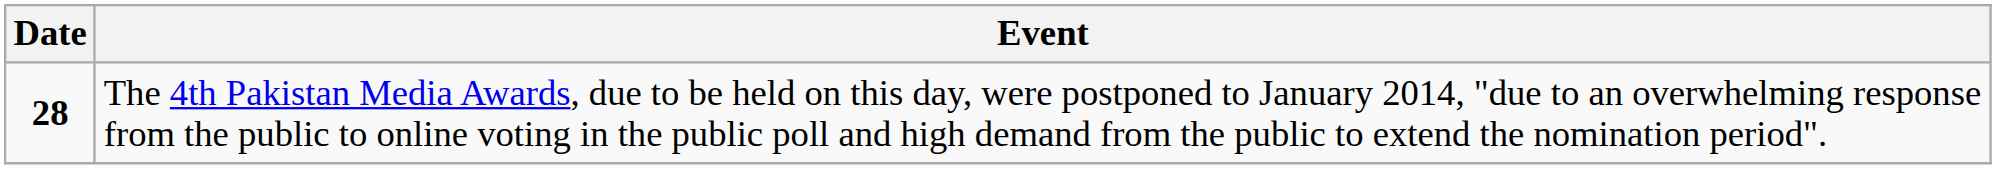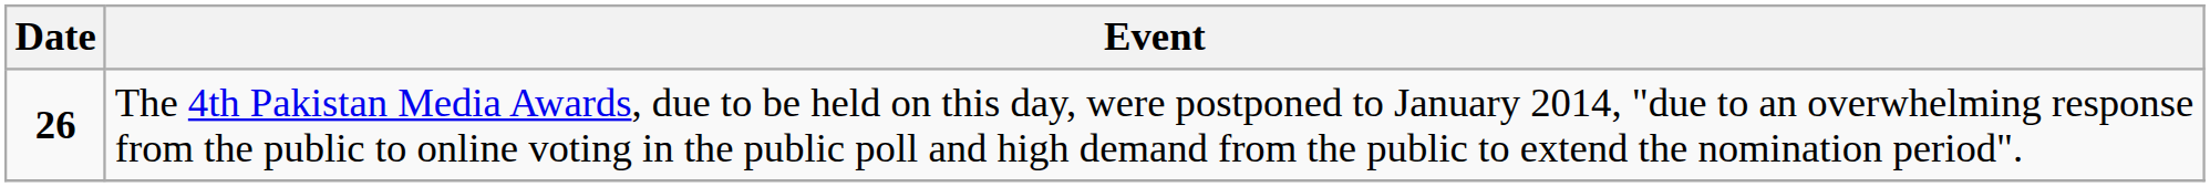row 2 | Date: 28 -> 26
